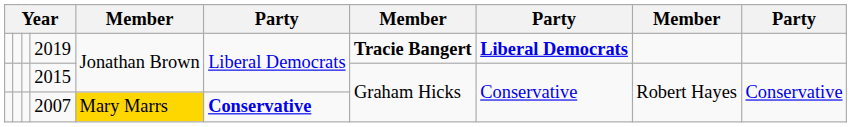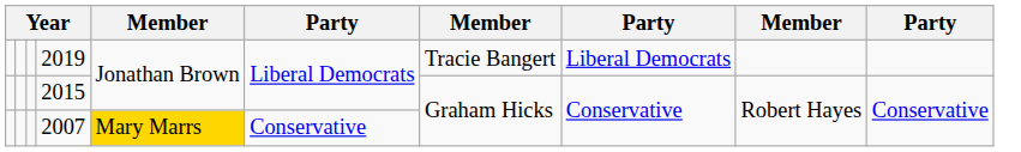2019 | column 7: bold -> normal
2019 | column 8: bold -> normal
2007 | column 6: bold -> normal
